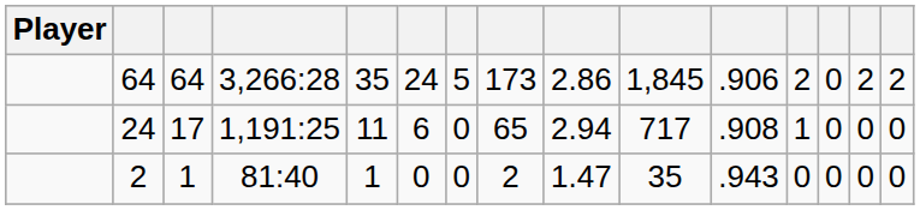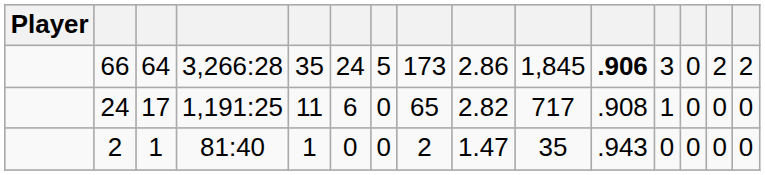row 2 | column 2: 64 -> 66
row 2 | column 11: normal -> bold
row 2 | column 12: 2 -> 3
row 3 | column 9: 2.94 -> 2.82
